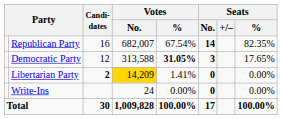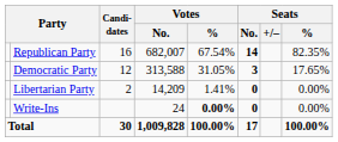Democratic Party | Votes / %: bold -> normal
Libertarian Party | Candi- dates: bold -> normal
Libertarian Party | Votes / No.: gold background -> no background
Write-Ins | Votes / %: normal -> bold
